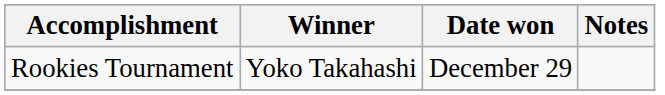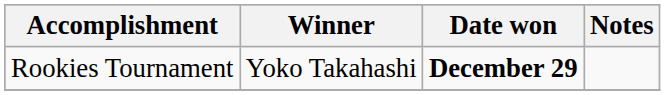Rookies Tournament | Date won: normal -> bold
